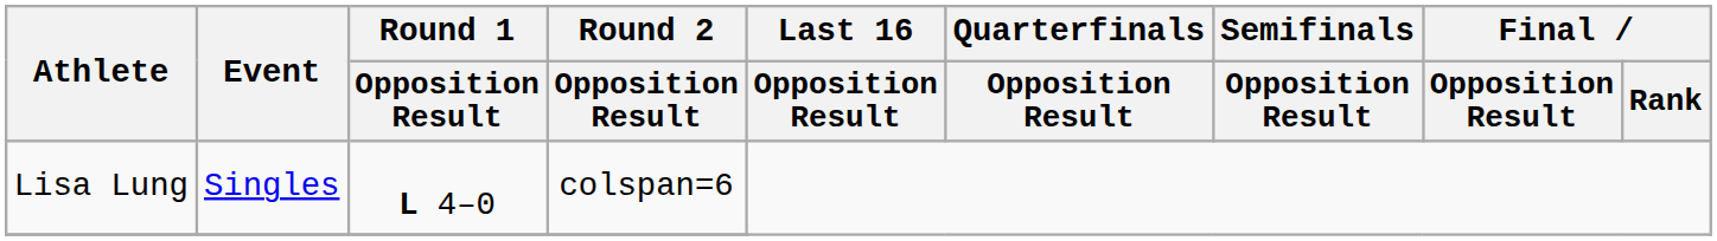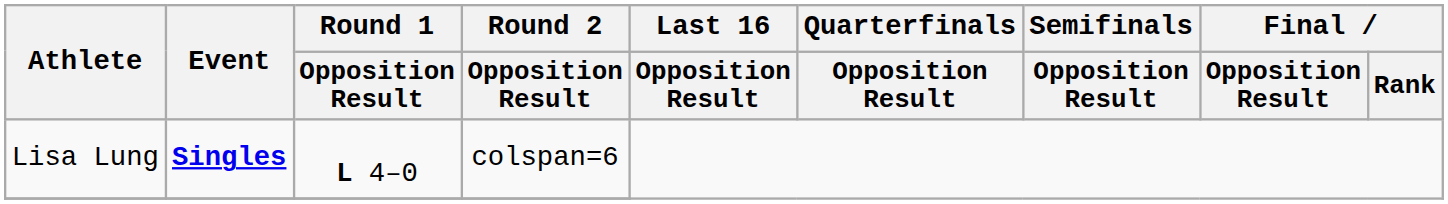Lisa Lung | Event: normal -> bold
